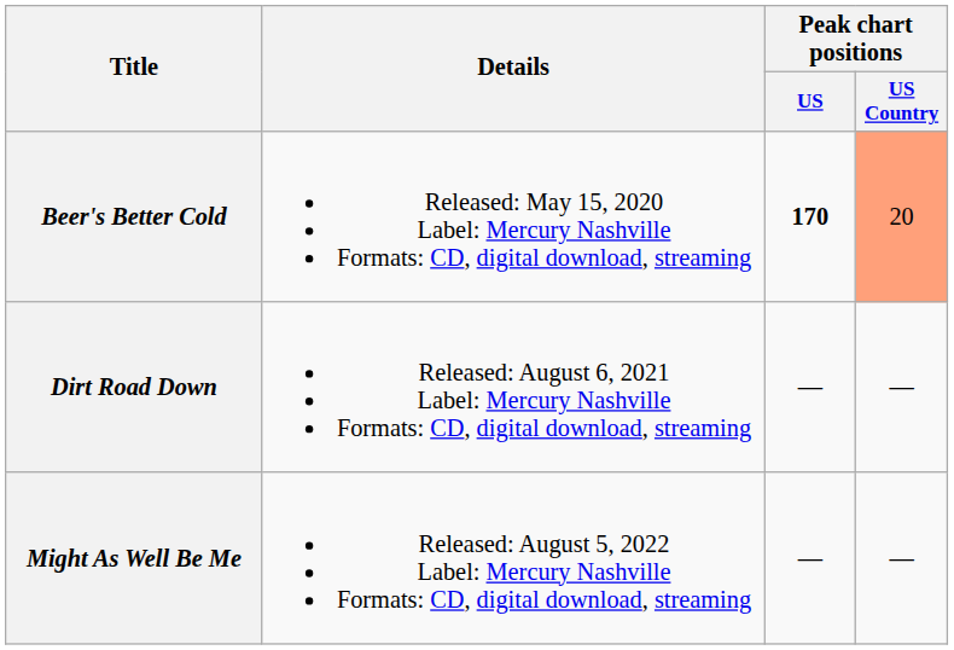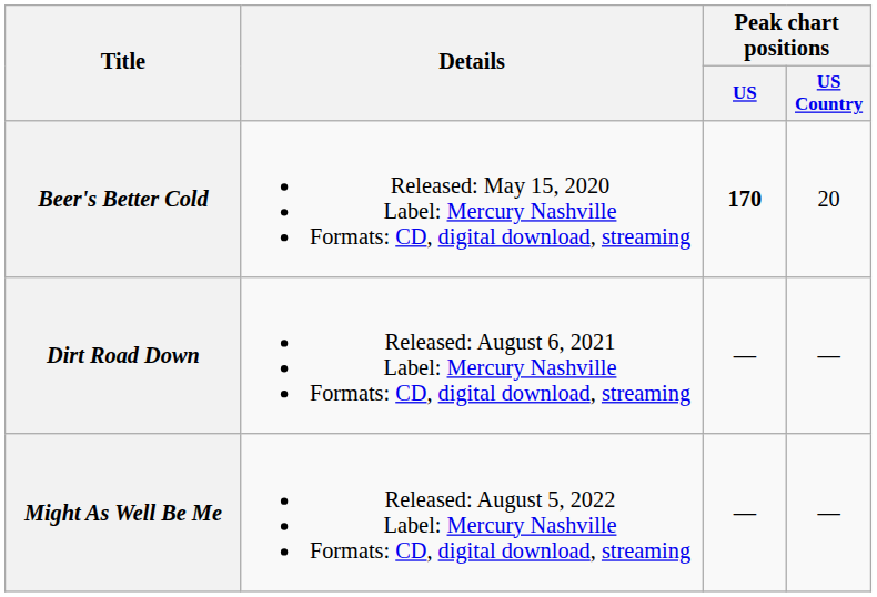Beer's Better Cold | Peak chart positions / US Country: lightsalmon background -> no background
